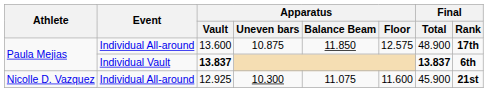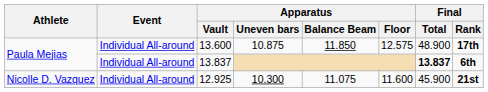row 4 | Event: Individual Vault -> Individual All-around
row 4 | Apparatus / Vault: bold -> normal
